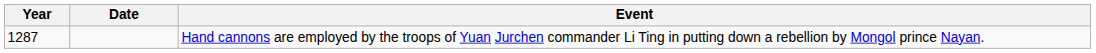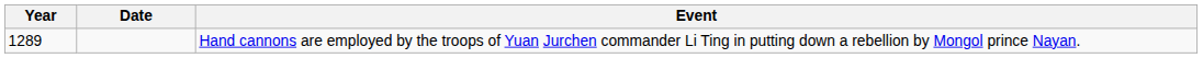row 2 | Year: 1287 -> 1289
